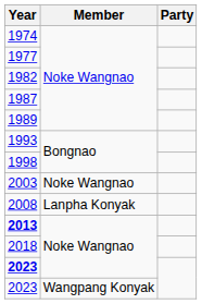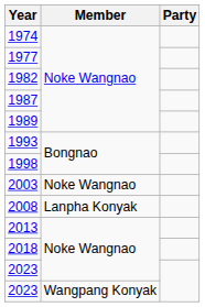2013 | Year: bold -> normal
2023 / Noke Wangnao | Year: bold -> normal
